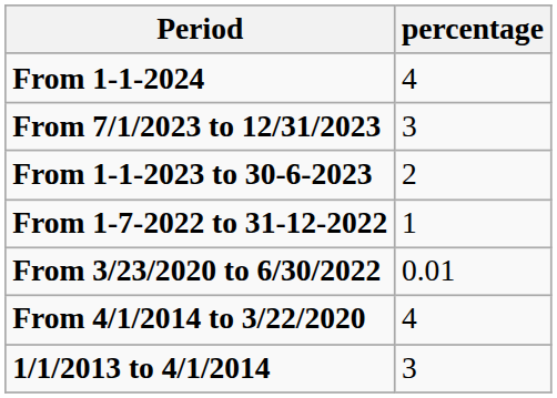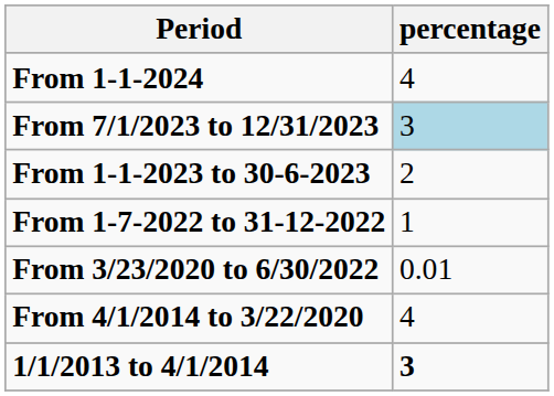From 7/1/2023 to 12/31/2023 | percentage: no background -> lightblue background
1/1/2013 to 4/1/2014 | percentage: normal -> bold
